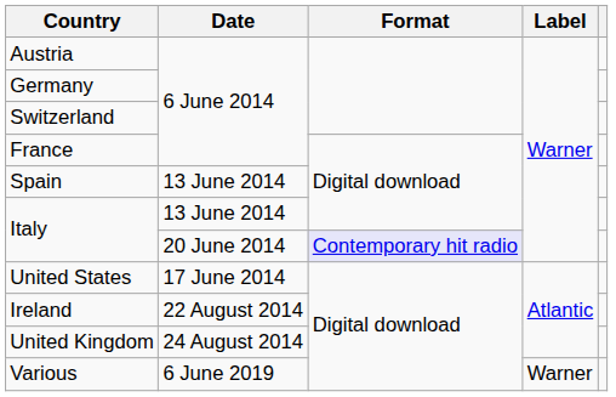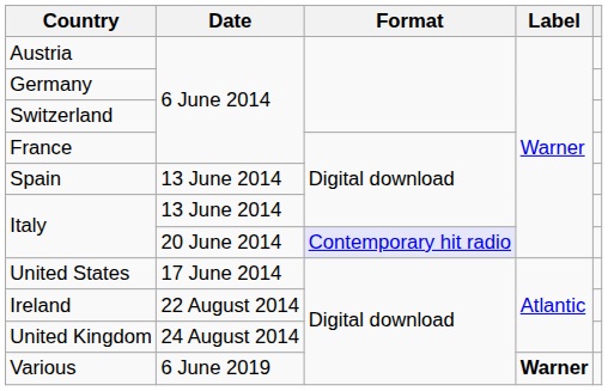Various | Label: normal -> bold
